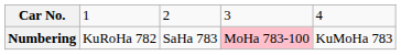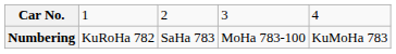Numbering | column 4: pink background -> no background
